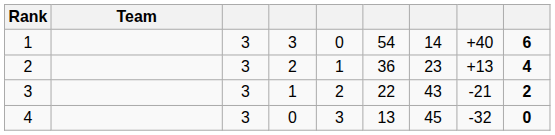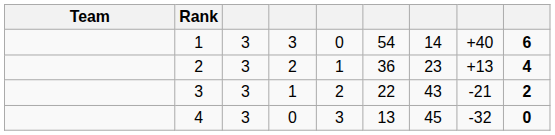columns swapped: Rank <-> Team
